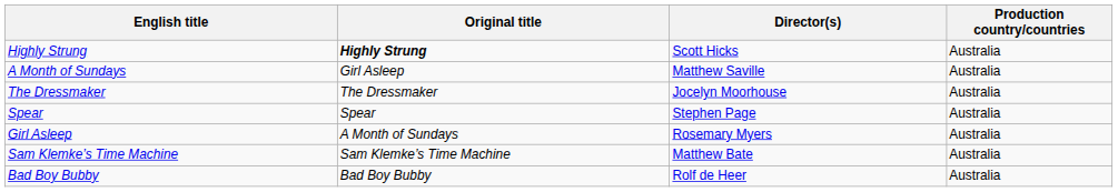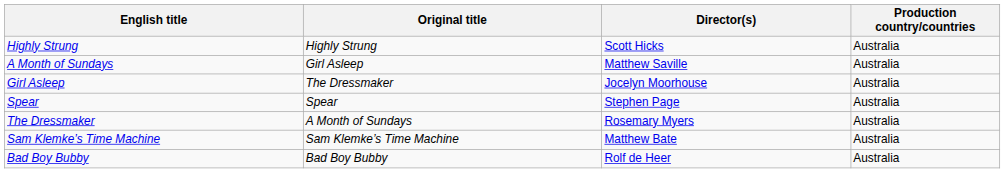row 2 | Original title: bold -> normal
row 4 | English title: The Dressmaker -> Girl Asleep
row 6 | English title: Girl Asleep -> The Dressmaker
